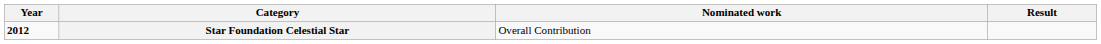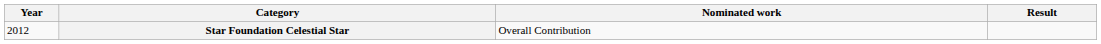row 2 | Year: bold -> normal
